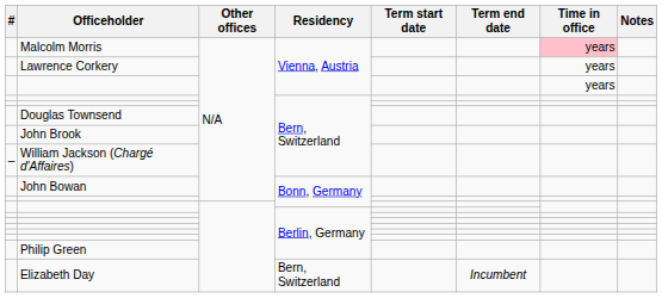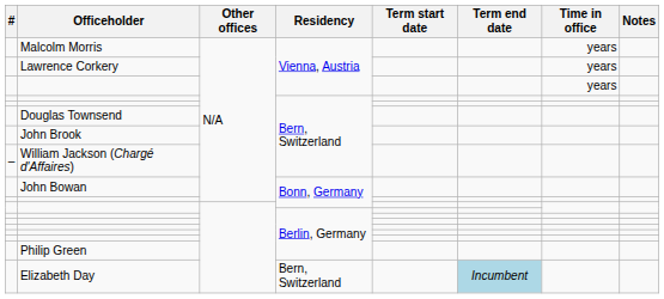Malcolm Morris | Time in office: pink background -> no background
Elizabeth Day | Term end date: no background -> lightblue background
